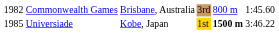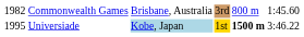Universiade | column 1: 1985 -> 1995
Universiade | column 3: no background -> lightblue background
